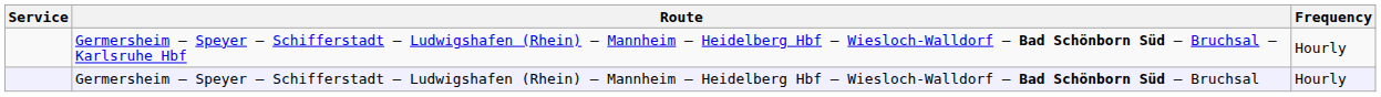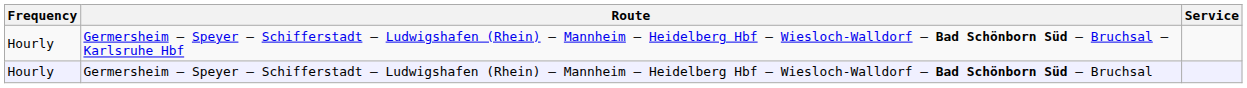columns swapped: Service <-> Frequency
